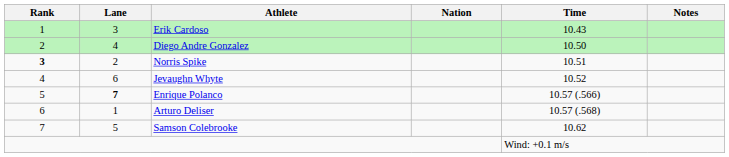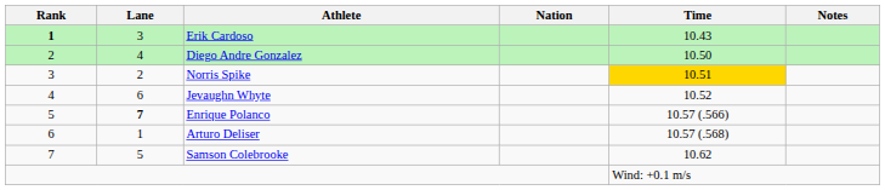Erik Cardoso | Rank: normal -> bold
Norris Spike | Rank: bold -> normal
Norris Spike | Time: no background -> gold background
